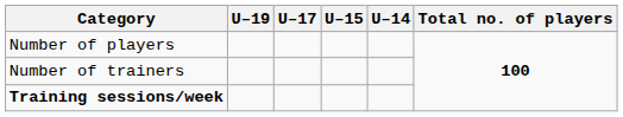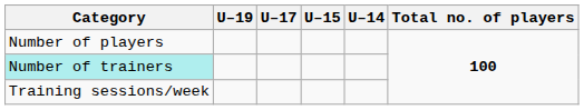Number of trainers | Category: no background -> paleturquoise background
Training sessions/week | Category: bold -> normal
